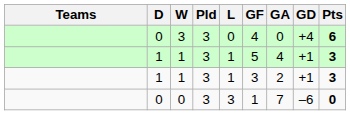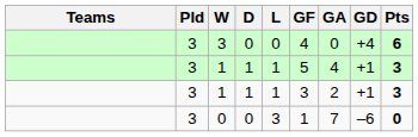columns swapped: Pld <-> D
